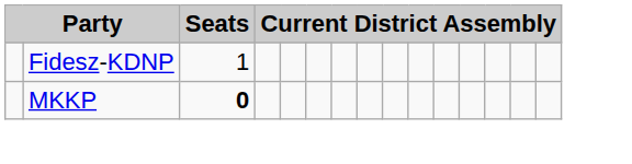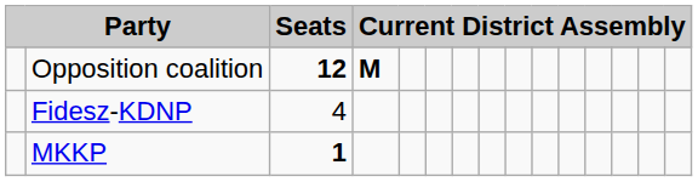+ row: Opposition coalition | 12 | M
Fidesz-KDNP | Seats: 1 -> 4
MKKP | Seats: 0 -> 1
